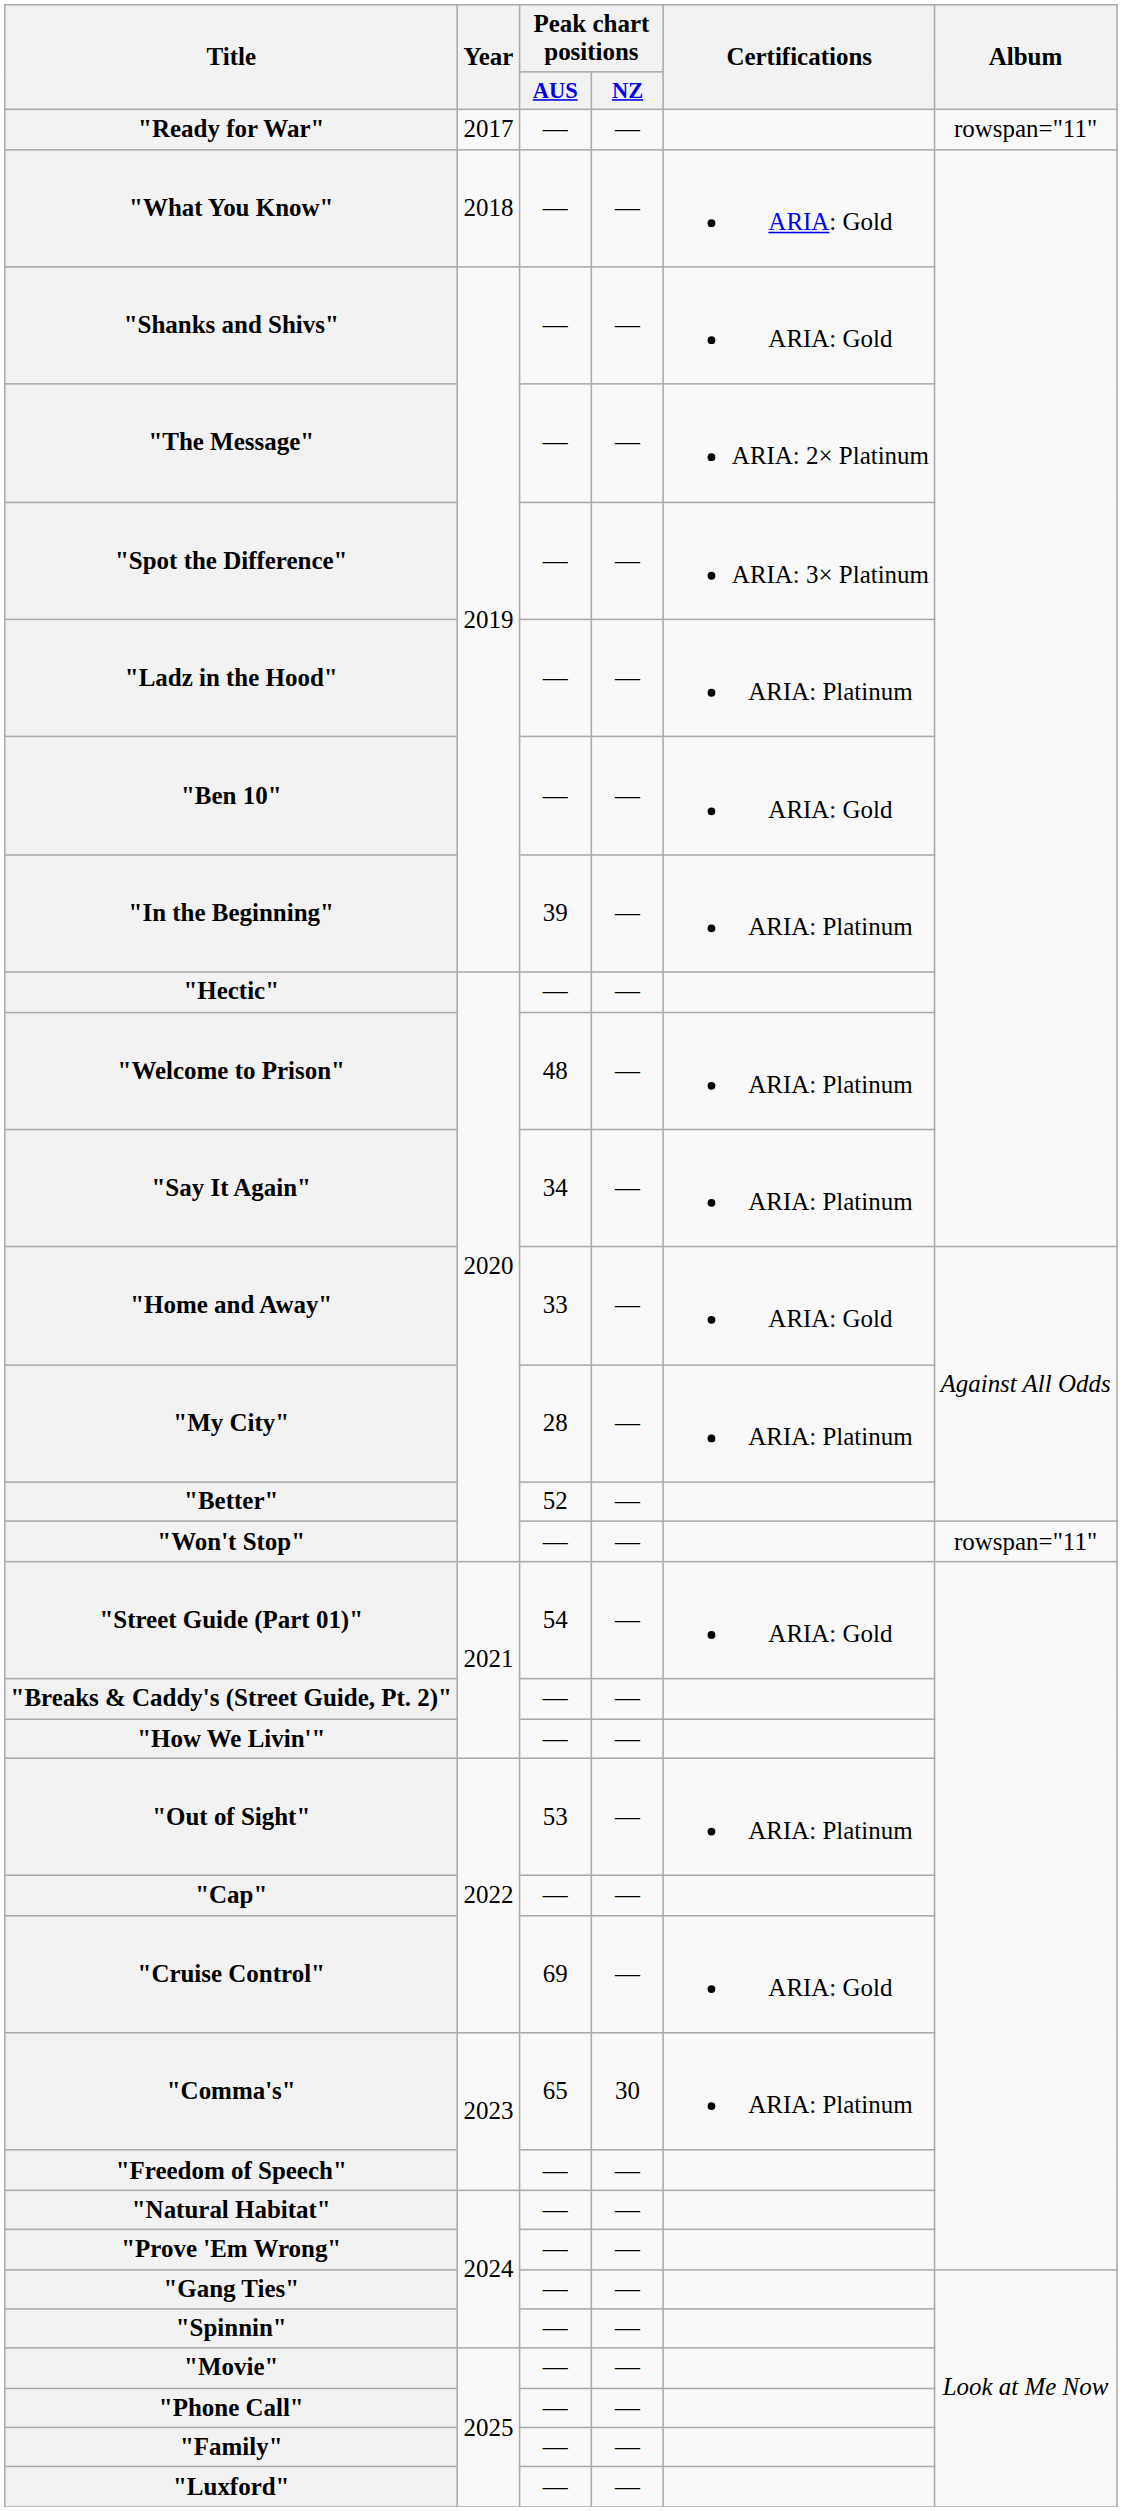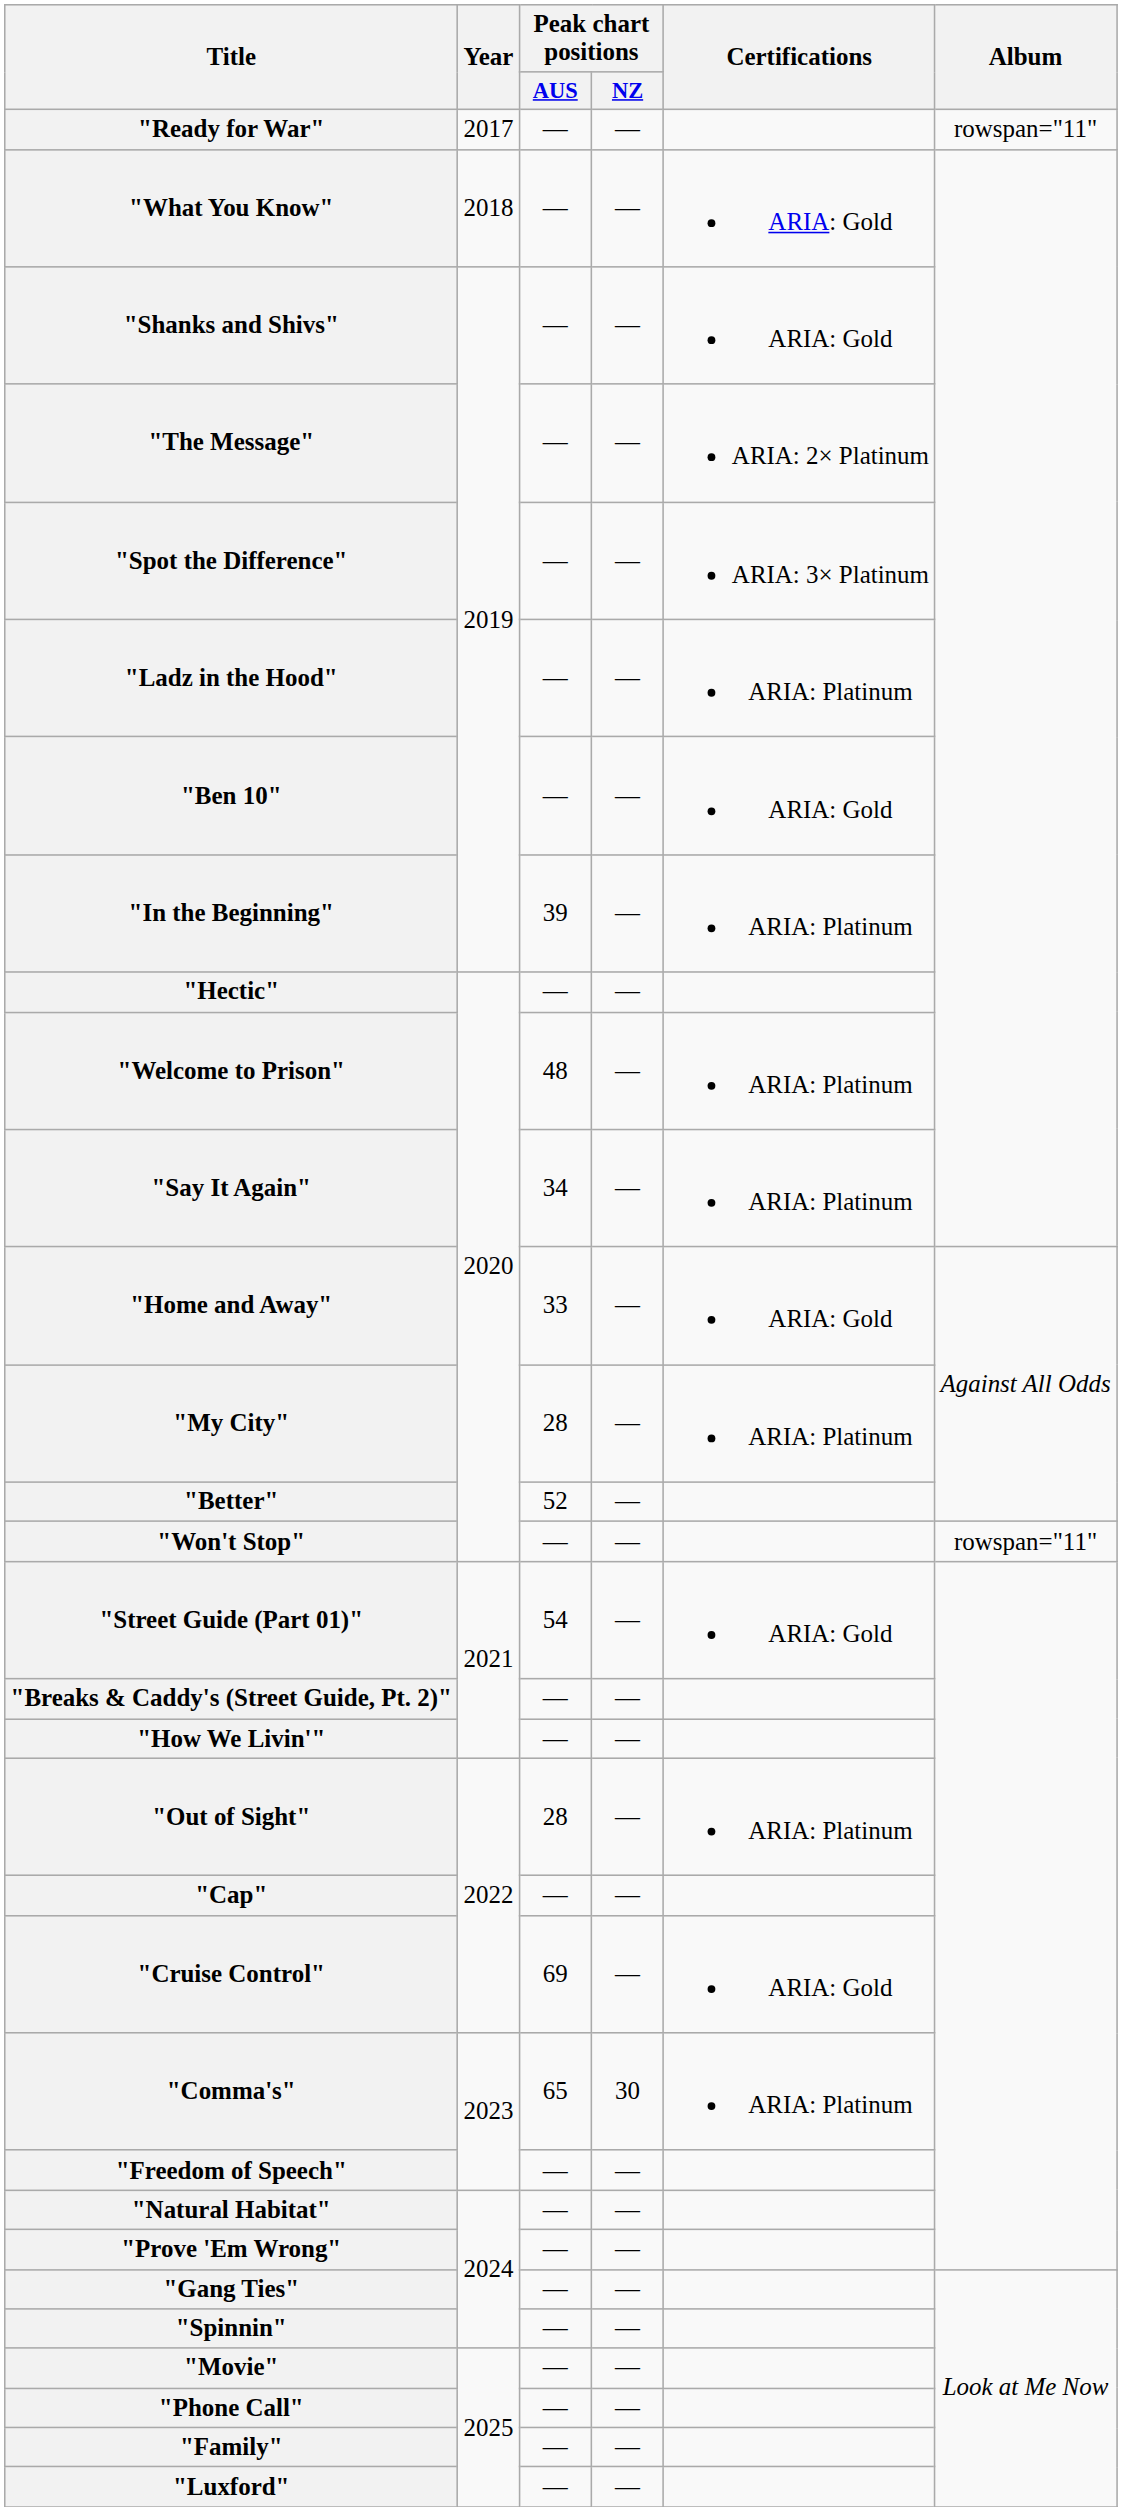"Out of Sight" | Peak chart positions / AUS: 53 -> 28
